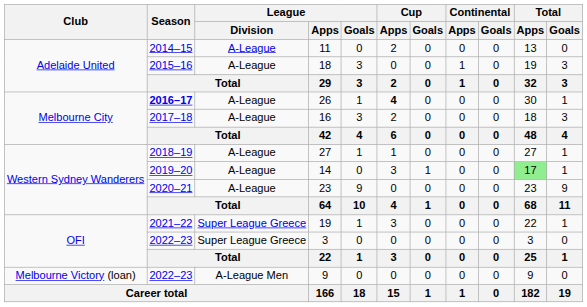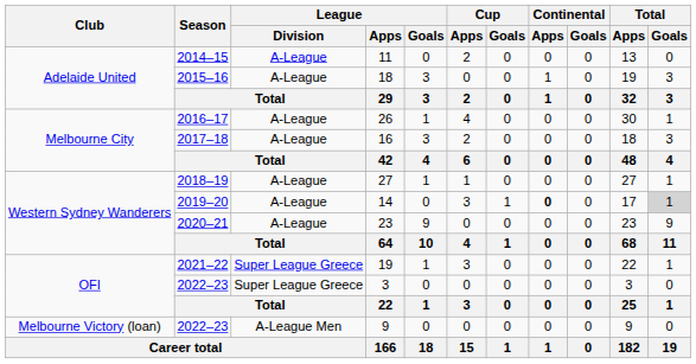26 | Season: bold -> normal
26 | Cup / Apps: bold -> normal
14 | Continental / Apps: normal -> bold
14 | Total / Apps: lightgreen background -> no background
14 | Total / Goals: no background -> lightgrey background
